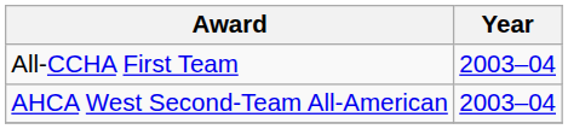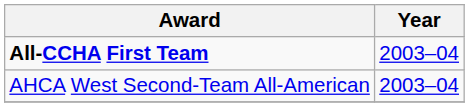row 2 | Award: normal -> bold
